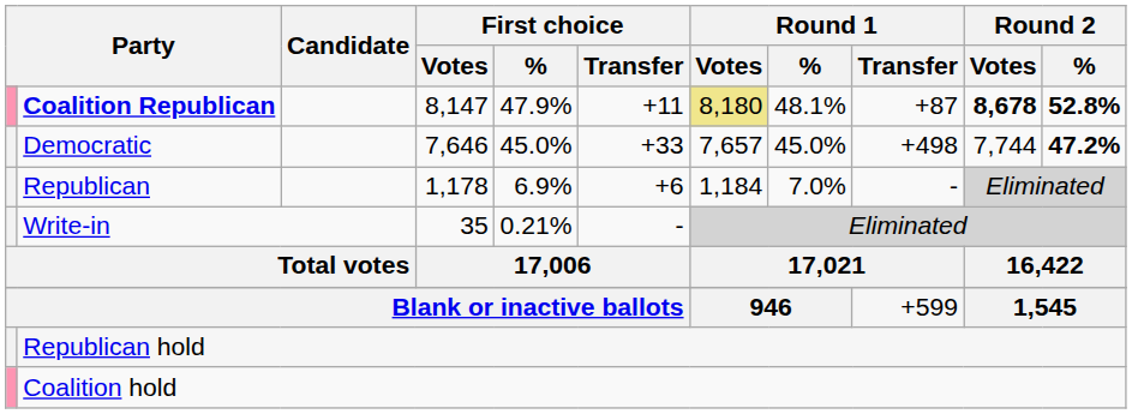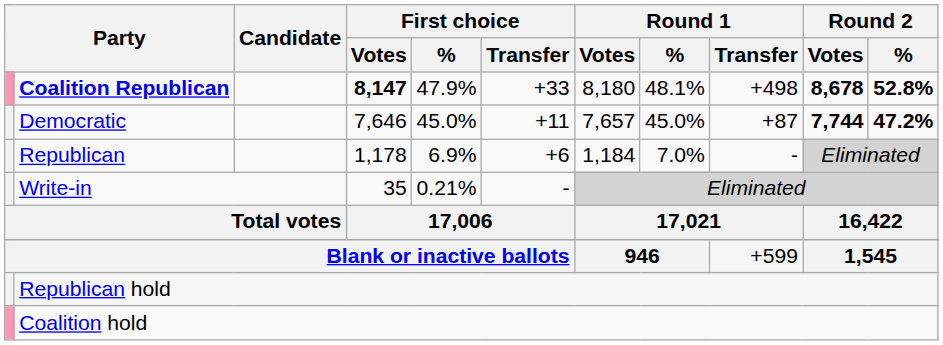Coalition Republican | First choice / Votes: normal -> bold
Coalition Republican | First choice / Transfer: +11 -> +33
Coalition Republican | Round 1 / Votes: khaki background -> no background
Coalition Republican | Round 1 / Transfer: +87 -> +498
Democratic | First choice / Transfer: +33 -> +11
Democratic | Round 1 / Transfer: +498 -> +87
Democratic | Round 2 / Votes: normal -> bold
